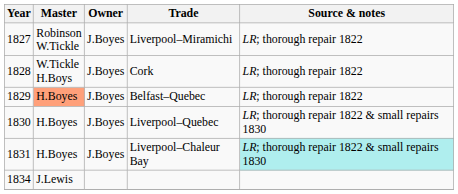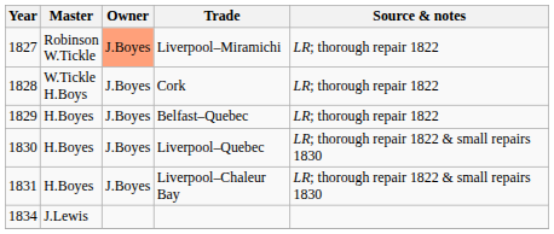Liverpool–Miramichi | Owner: no background -> lightsalmon background
Belfast–Quebec | Master: lightsalmon background -> no background
Liverpool–Chaleur Bay | Source & notes: paleturquoise background -> no background
